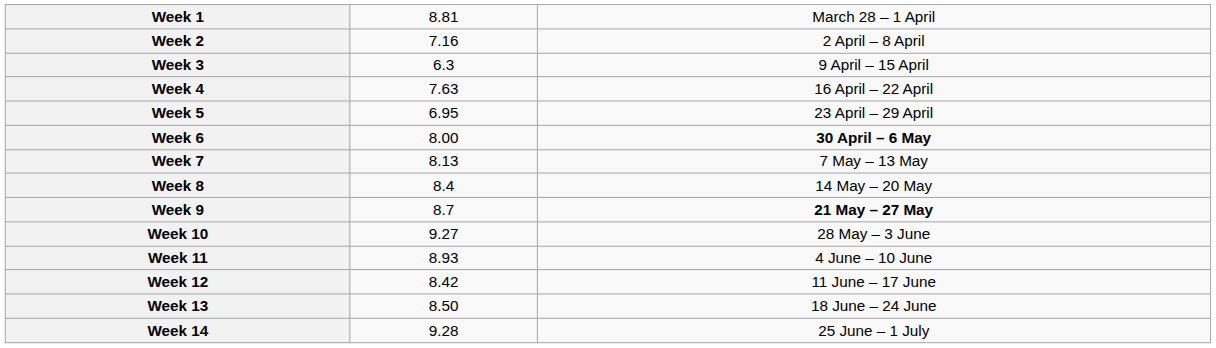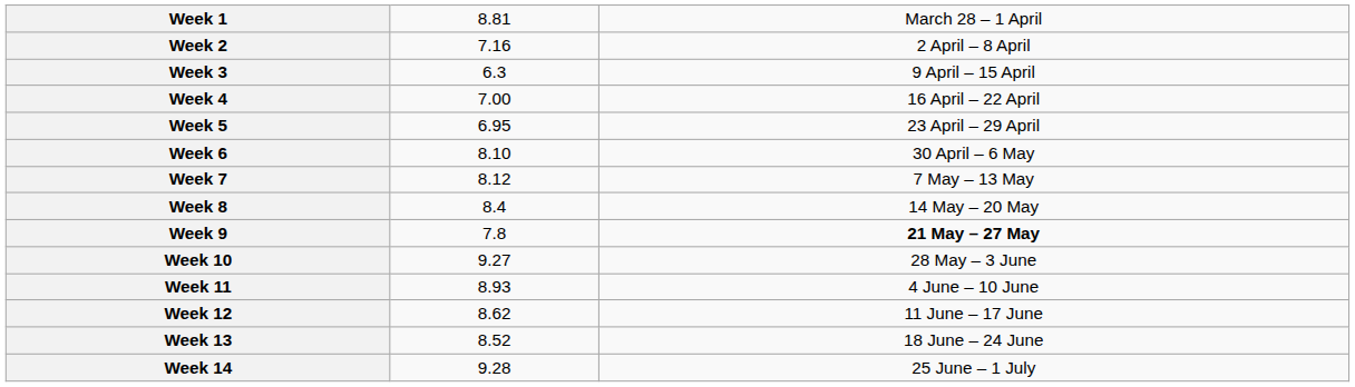Week 4 | column 2: 7.63 -> 7.00
Week 6 | column 2: 8.00 -> 8.10
Week 6 | column 3: bold -> normal
Week 7 | column 2: 8.13 -> 8.12
Week 9 | column 2: 8.7 -> 7.8
Week 12 | column 2: 8.42 -> 8.62
Week 13 | column 2: 8.50 -> 8.52
